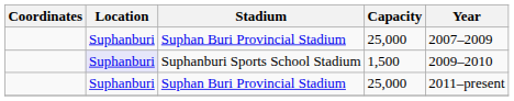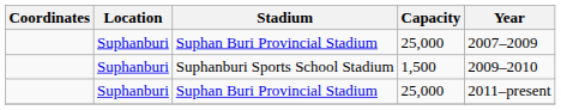Suphanburi Sports School Stadium | Location: lavender background -> no background
